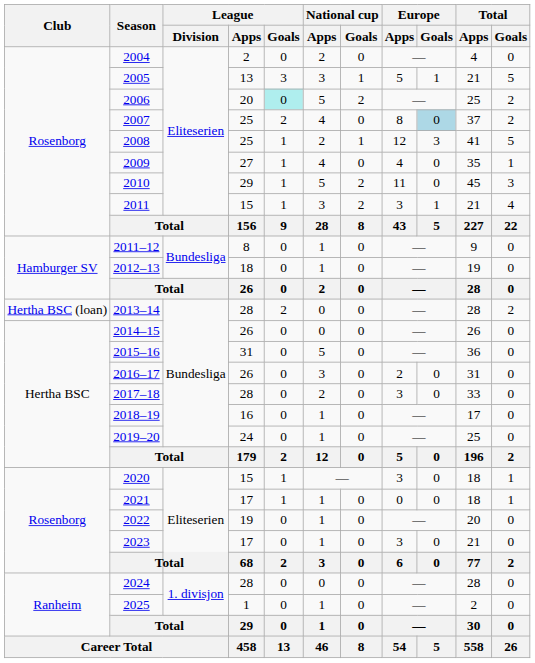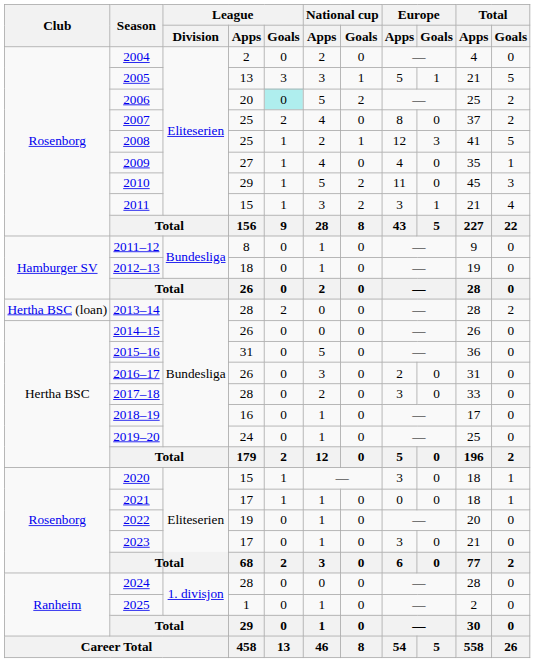2007 | Europe / Goals: lightblue background -> no background
